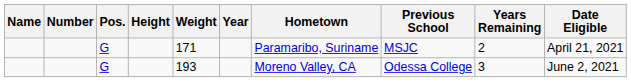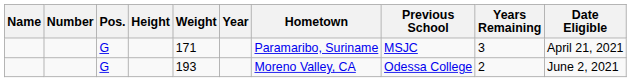row 2 | Years Remaining: 2 -> 3
row 3 | Years Remaining: 3 -> 2
